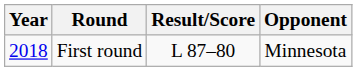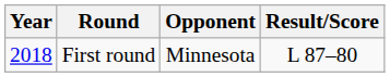columns swapped: Opponent <-> Result/Score
